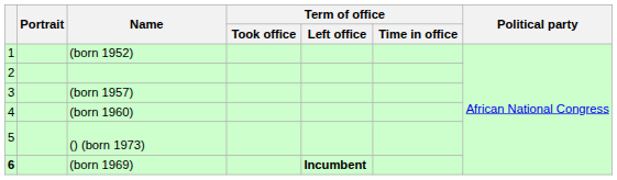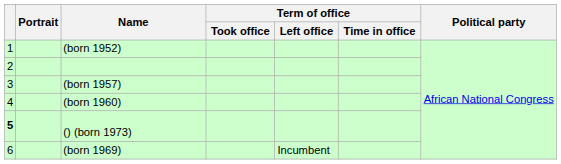() (born 1973) | column 1: normal -> bold
(born 1969) | column 1: bold -> normal
(born 1969) | Term of office / Left office: bold -> normal
